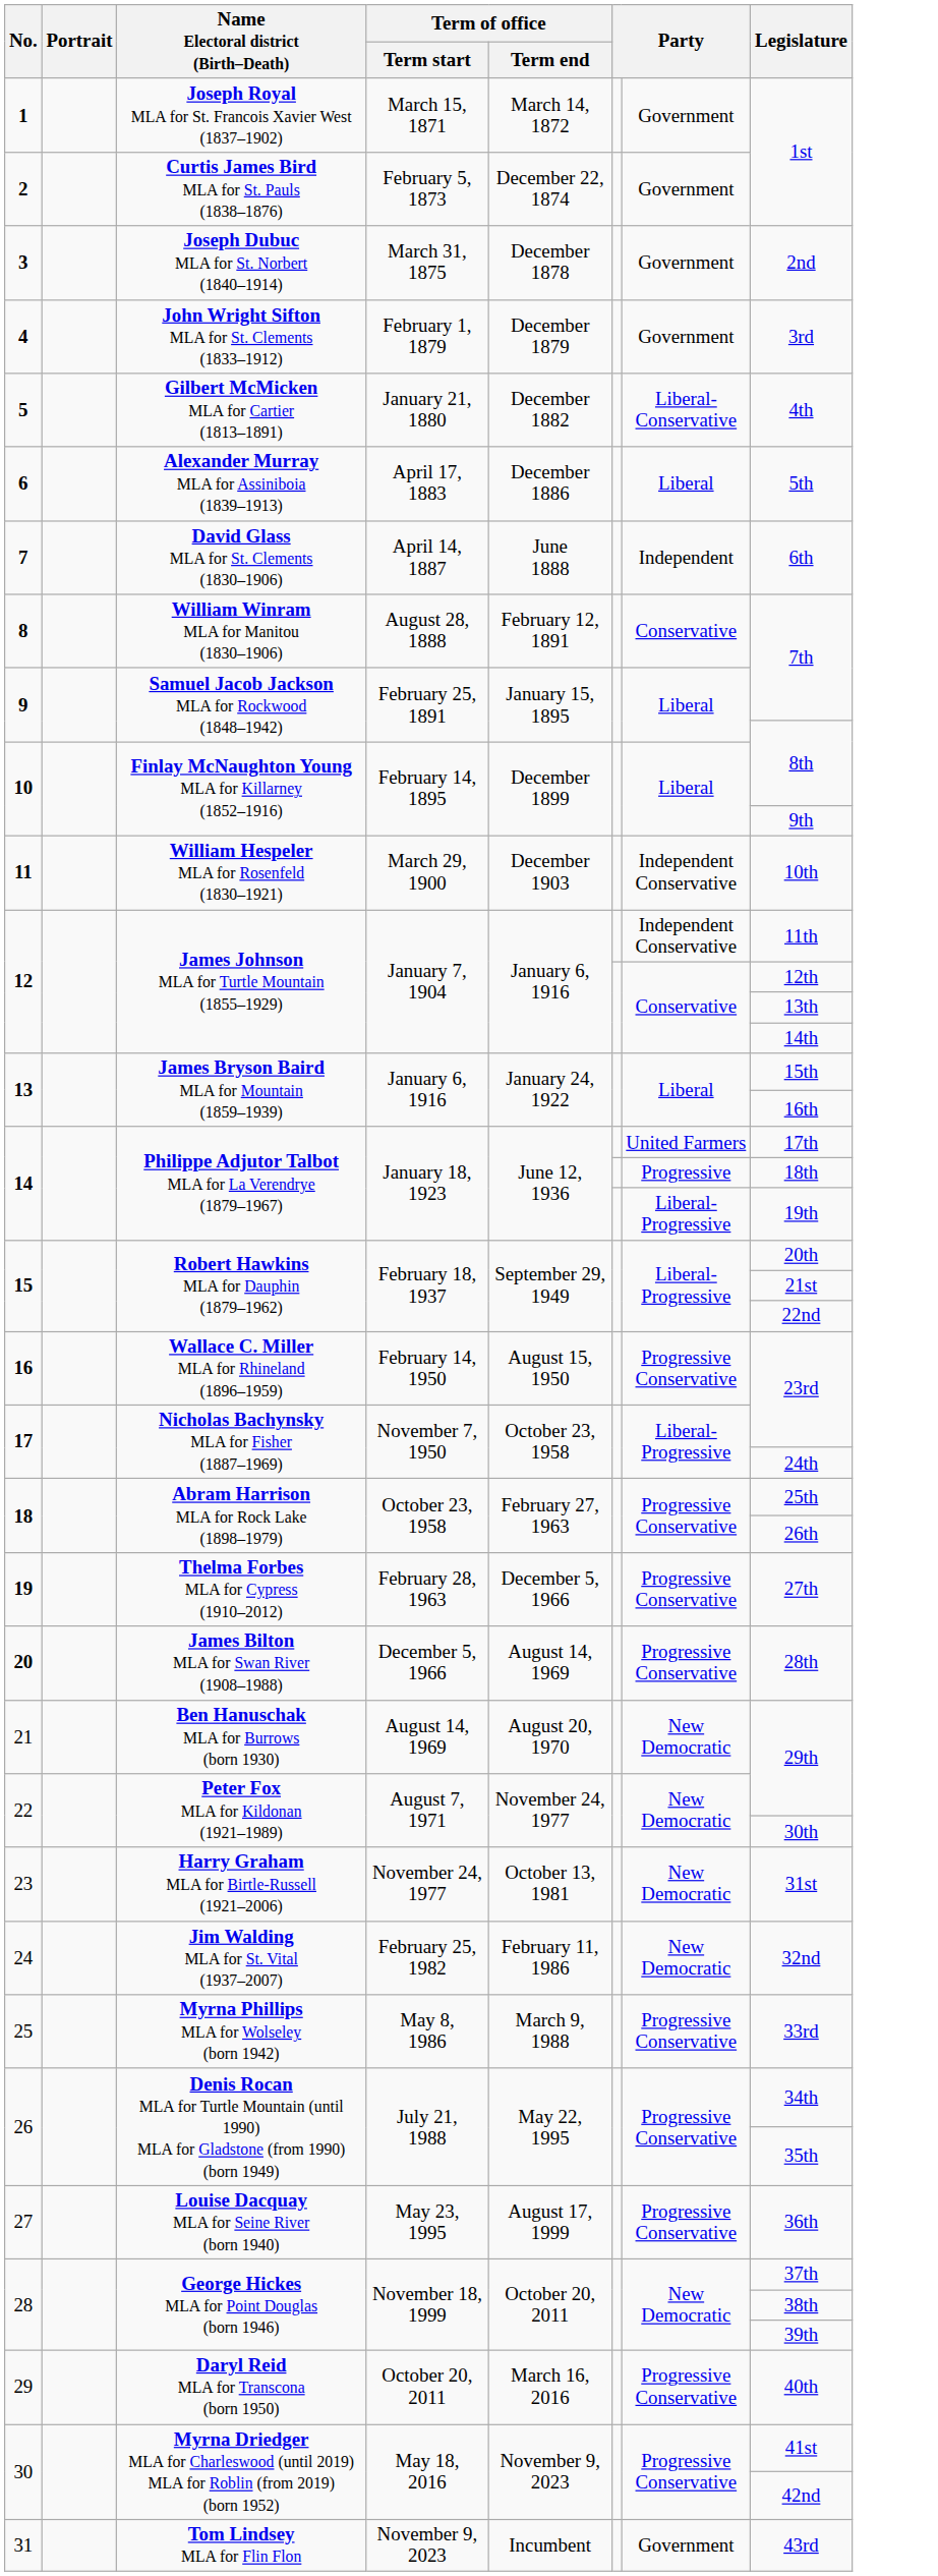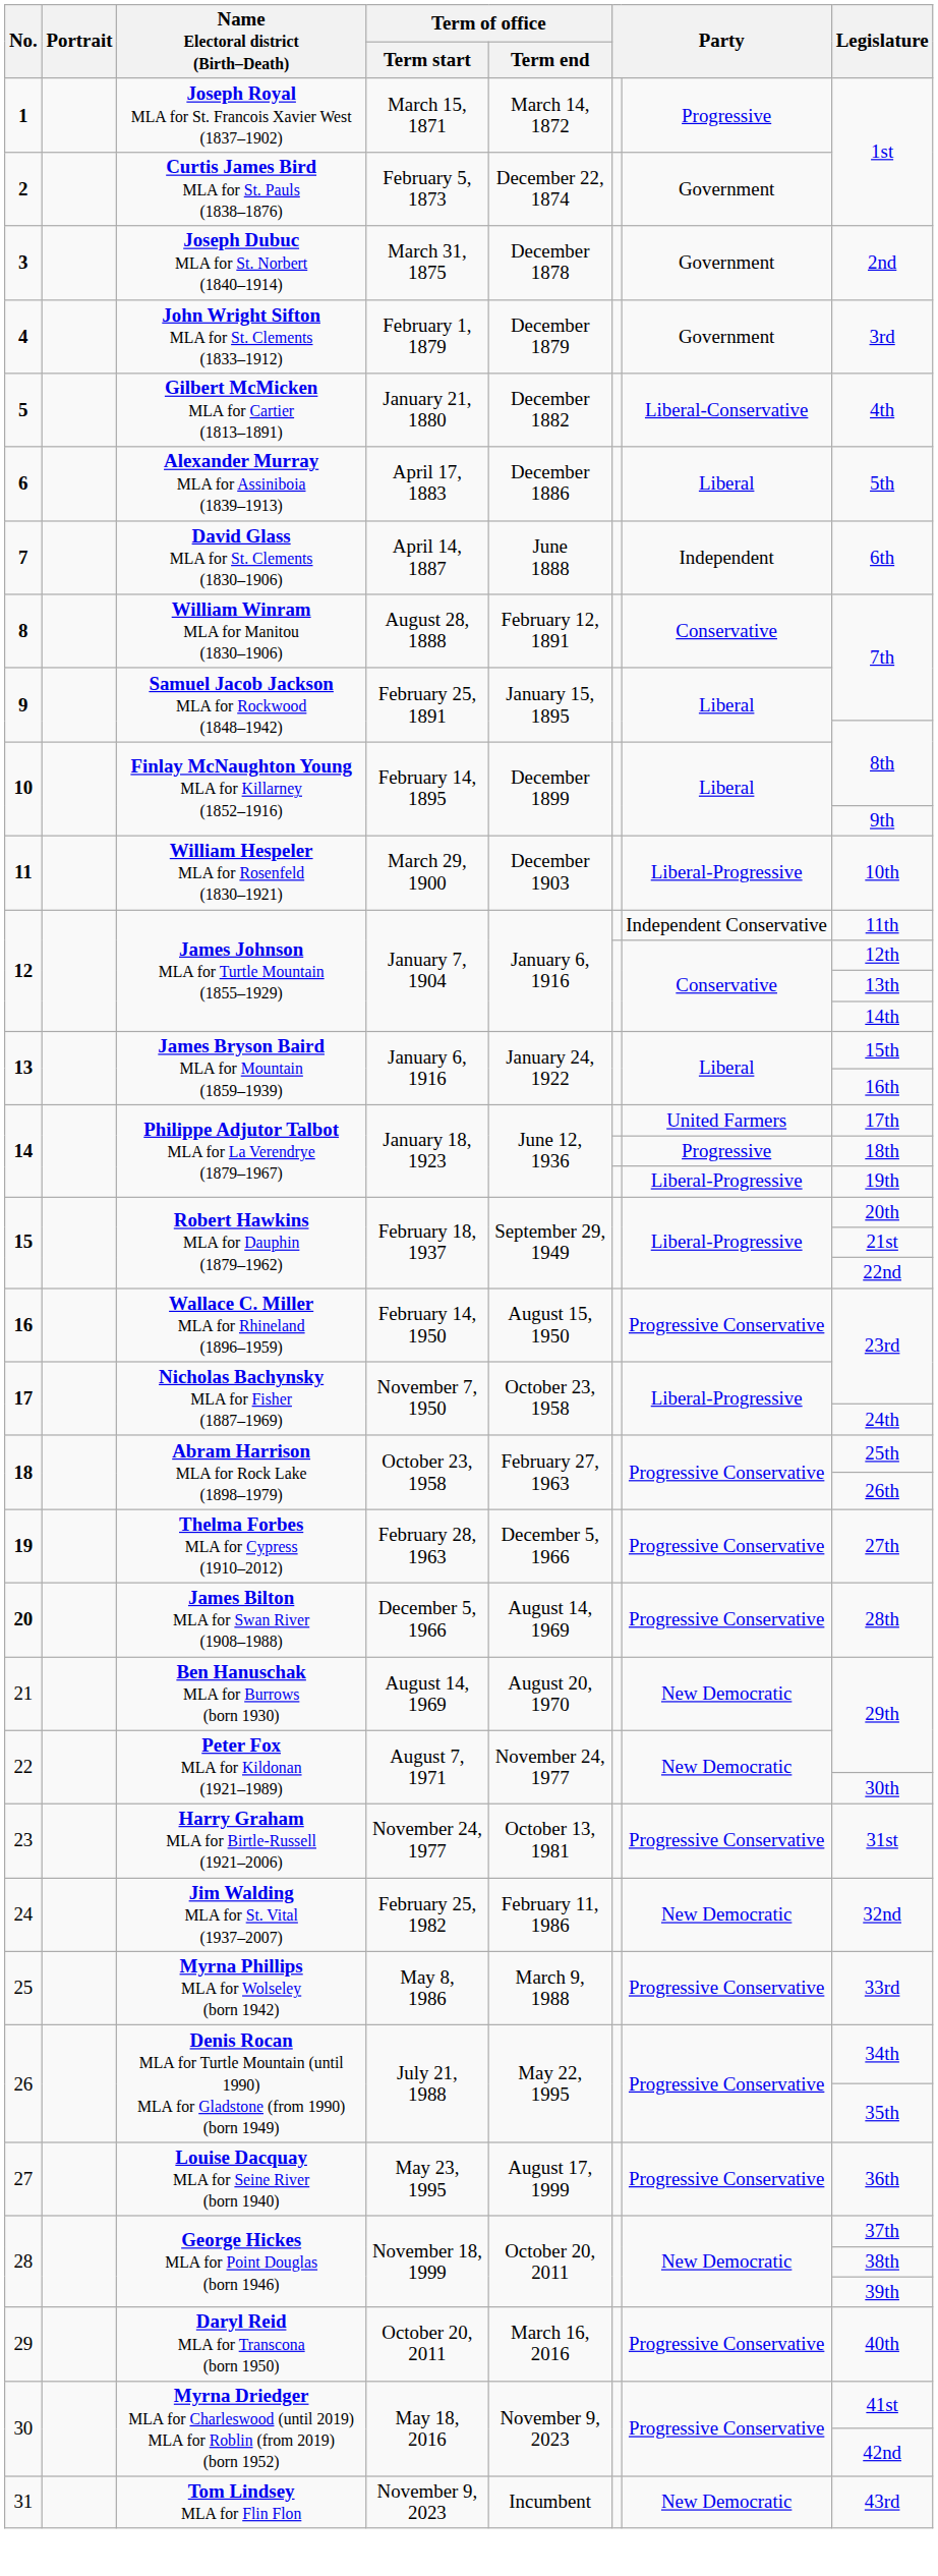1 | column 7: Government -> Progressive
11 | column 7: Independent Conservative -> Liberal-Progressive
23 | column 7: New Democratic -> Progressive Conservative
31 | column 7: Government -> New Democratic
